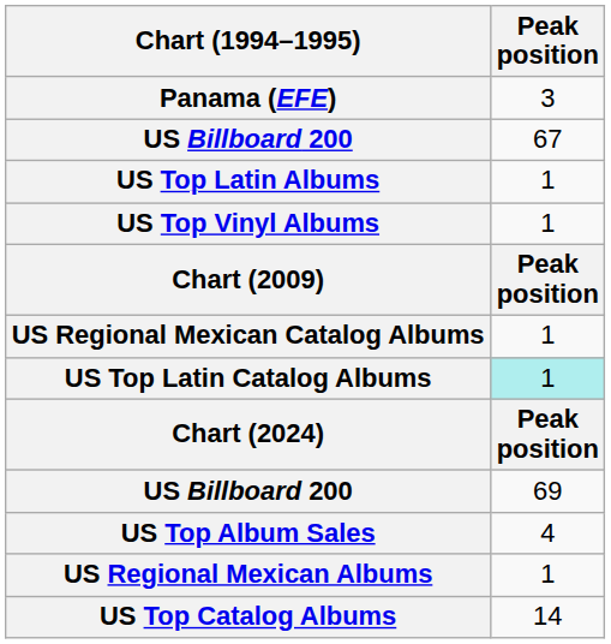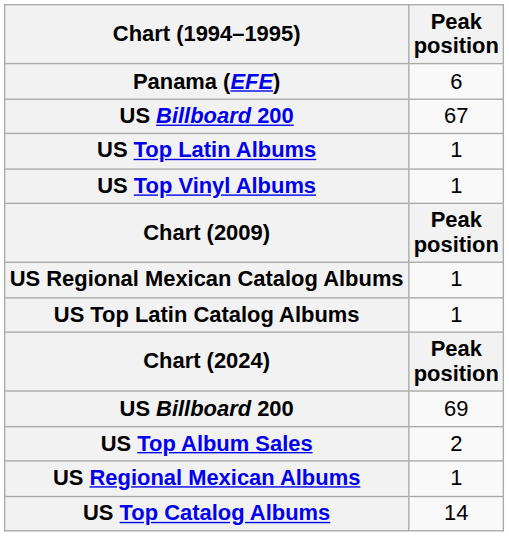row 2 | Peak position: 3 -> 6
row 8 | Peak position: paleturquoise background -> no background
row 11 | Peak position: 4 -> 2
